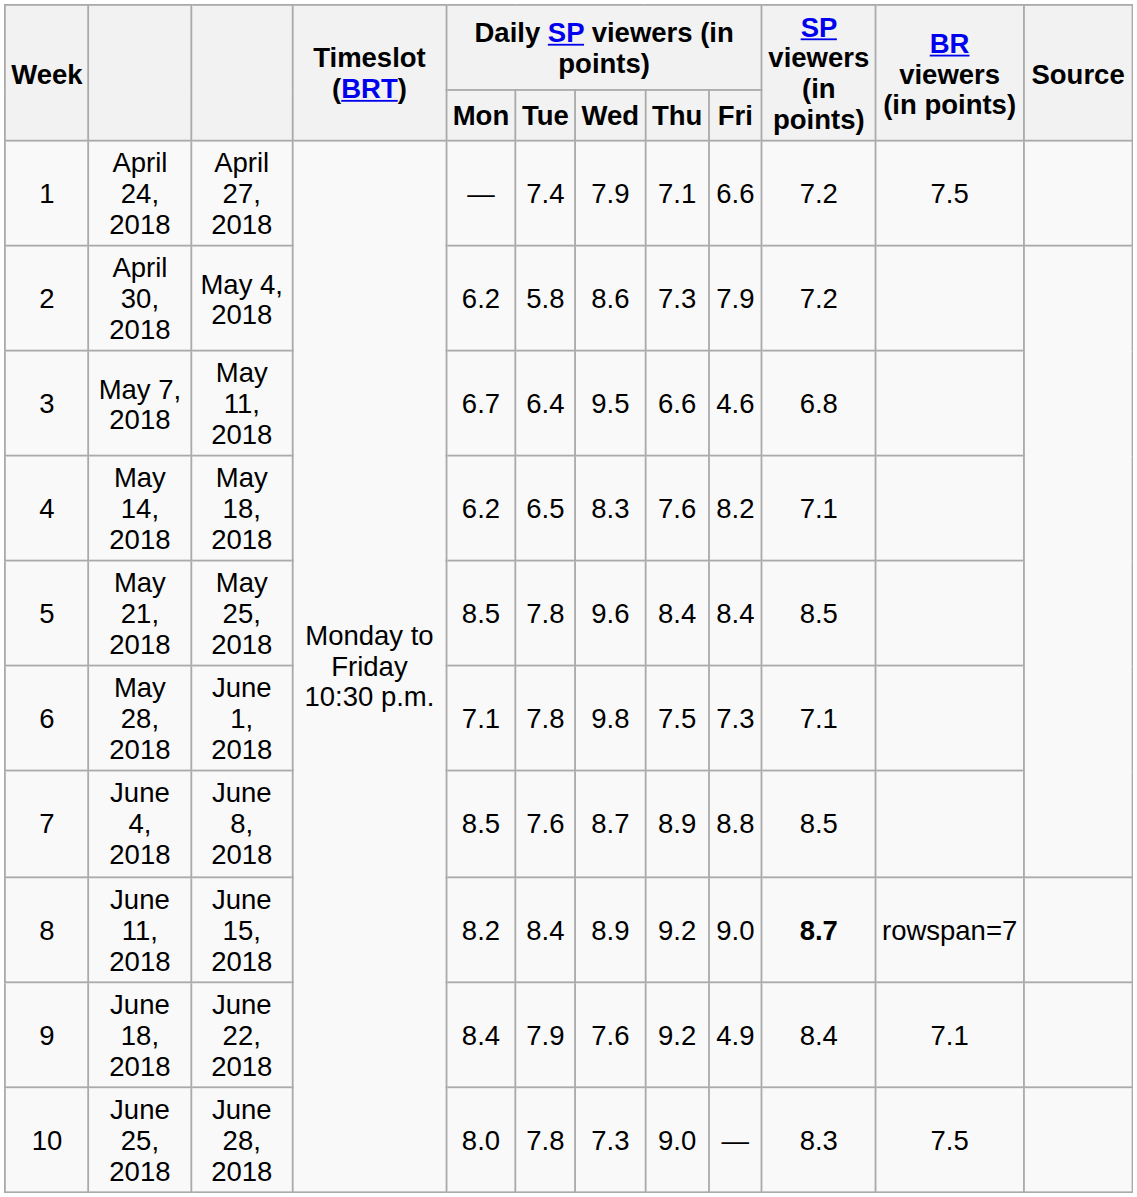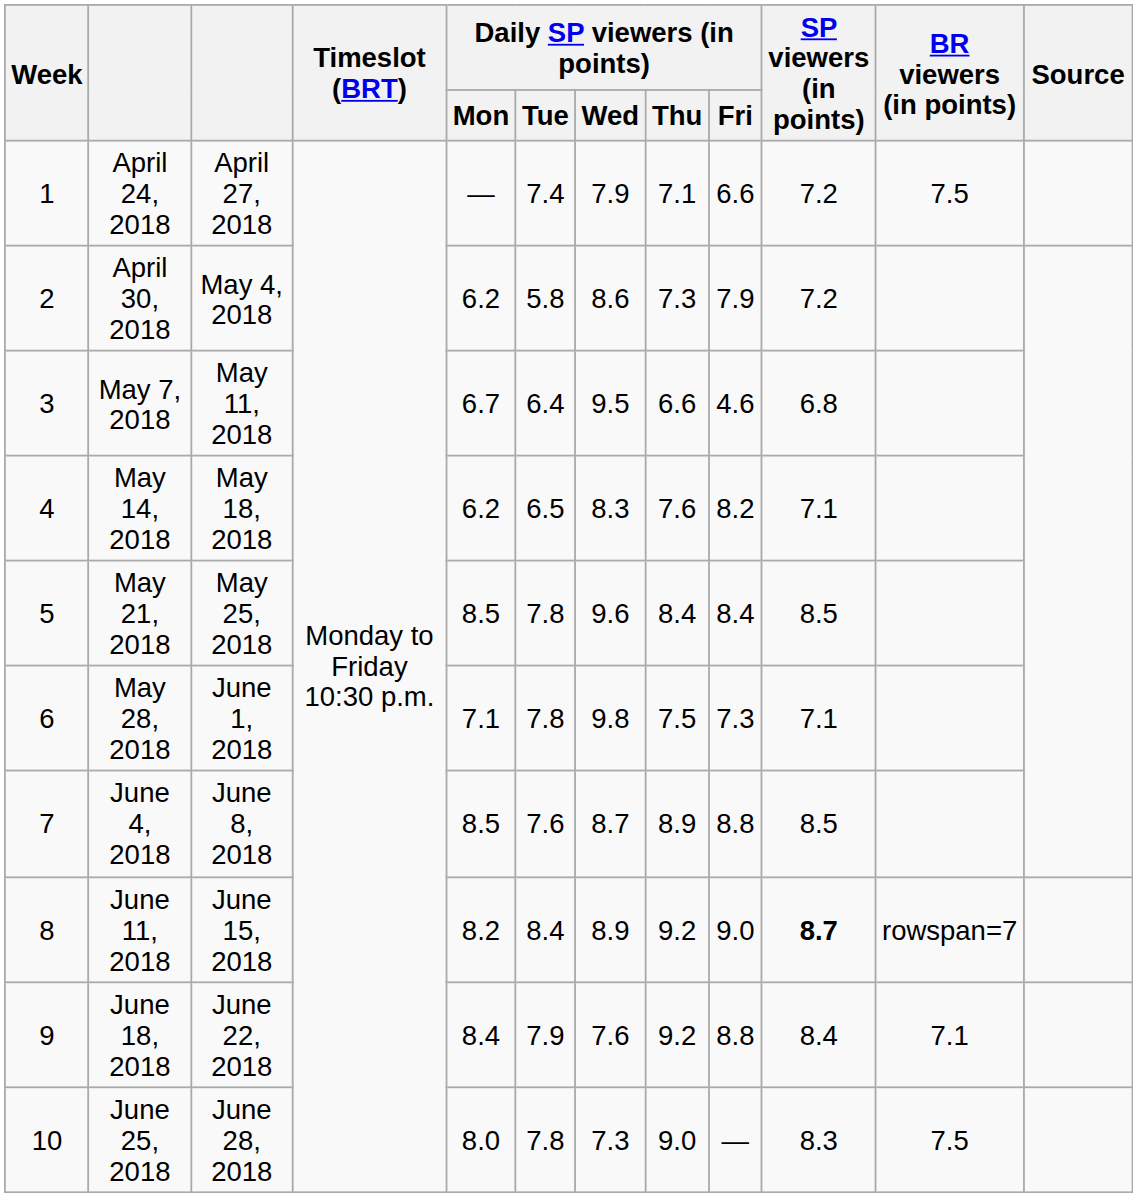June 18, 2018 | Daily SP viewers (in points) / Fri: 4.9 -> 8.8
